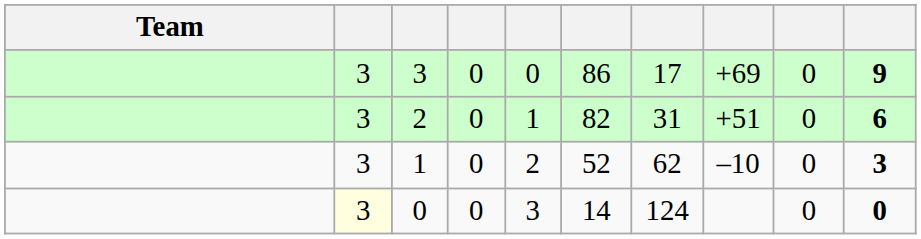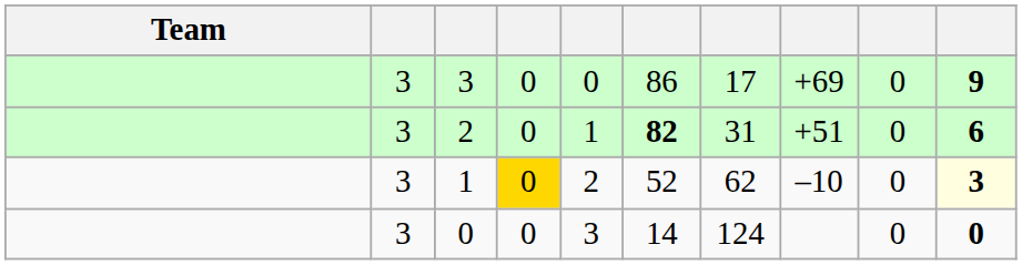row 3 | column 6: normal -> bold
row 4 | column 4: no background -> gold background
row 4 | column 10: no background -> lightyellow background
row 5 | column 2: lightyellow background -> no background
